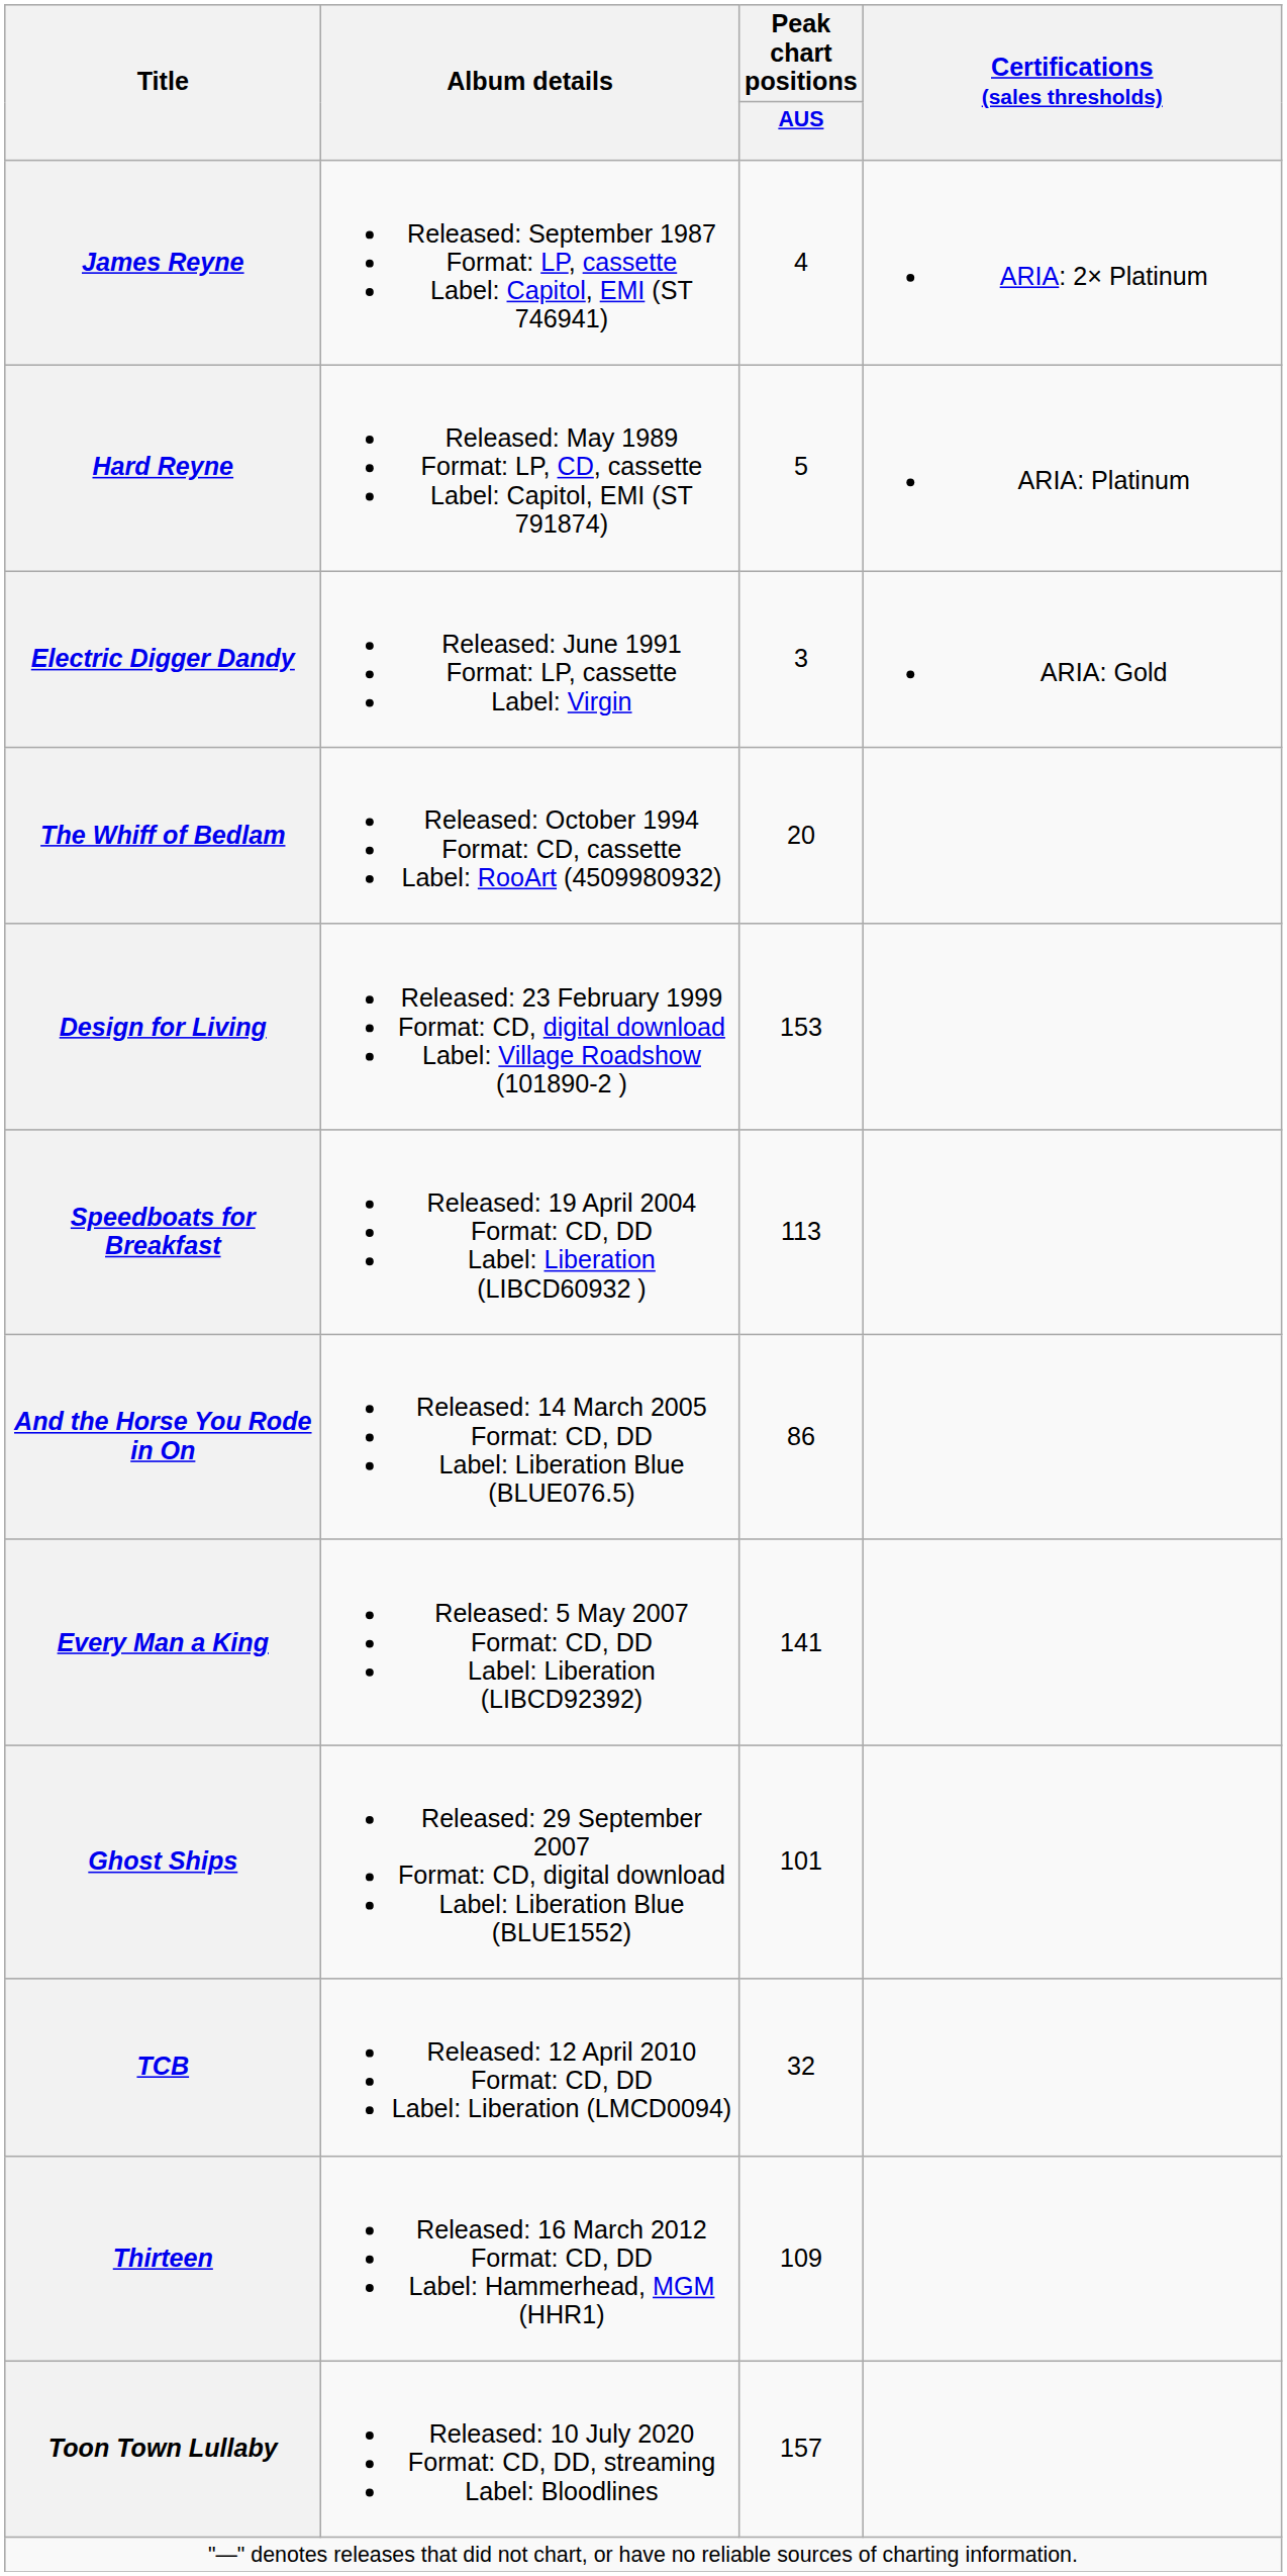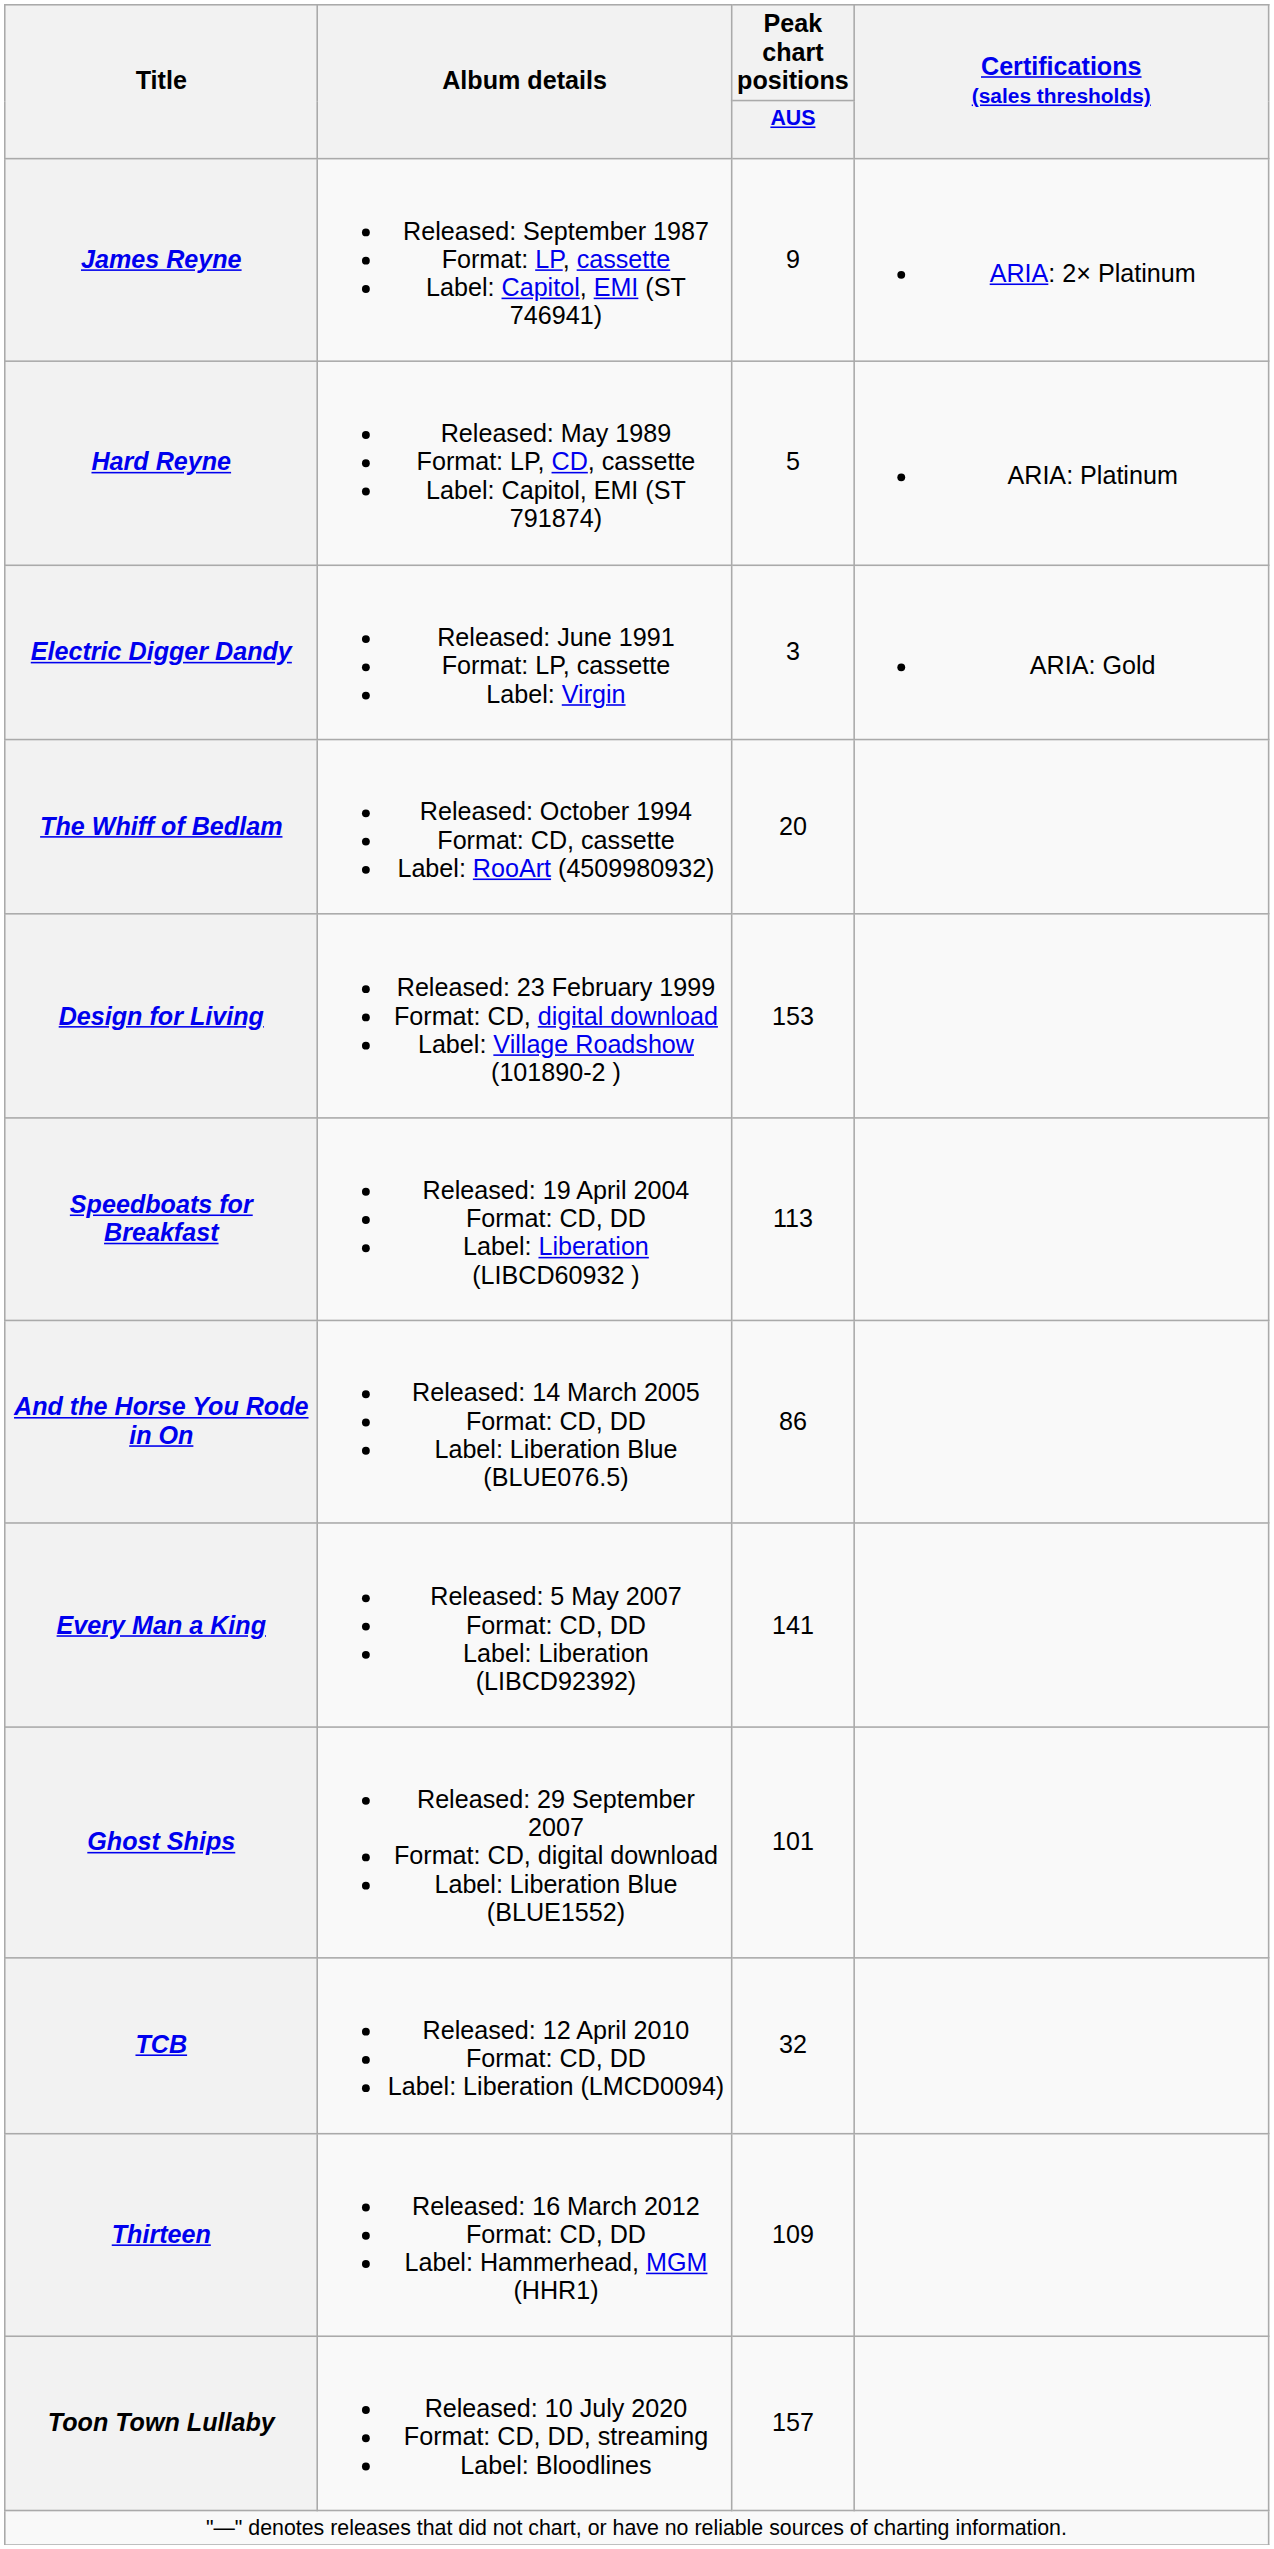James Reyne | Peak chart positions / AUS: 4 -> 9
